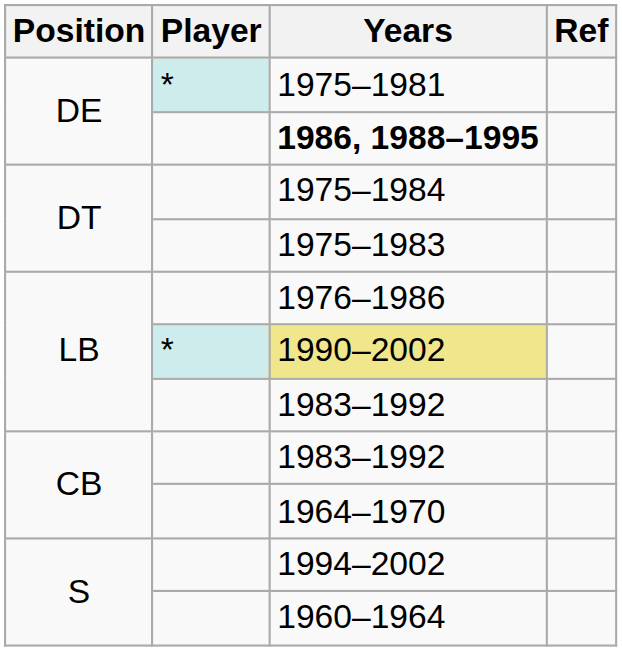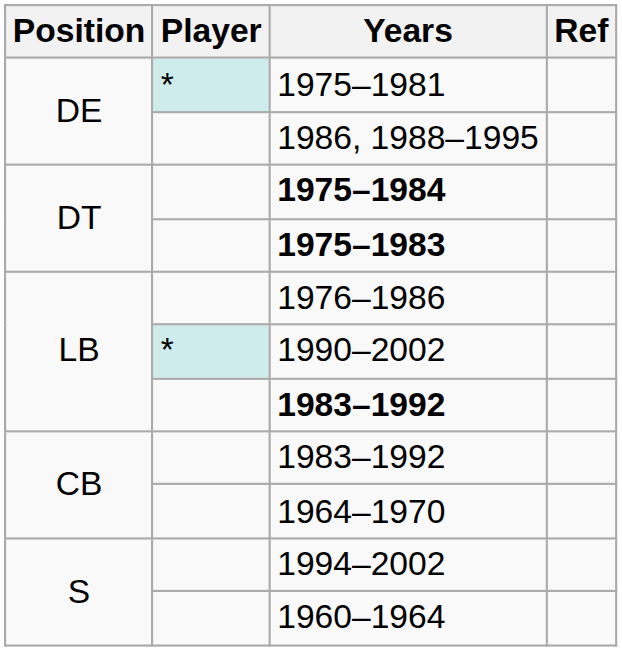1986, 1988–1995 | Years: bold -> normal
1975–1984 | Years: normal -> bold
1975–1983 | Years: normal -> bold
1990–2002 | Years: khaki background -> no background
LB / 1983–1992 | Years: normal -> bold
